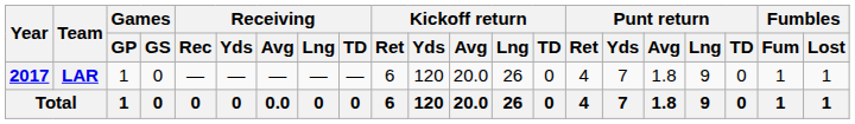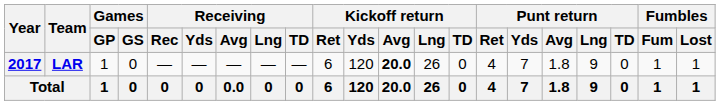LAR | Kickoff return / Avg: normal -> bold
